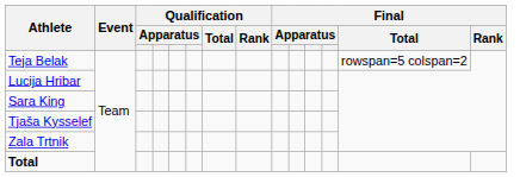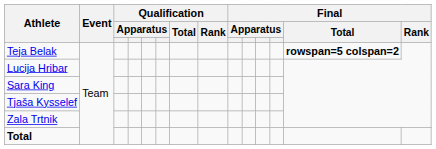Teja Belak | Final / Total: normal -> bold
